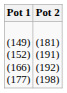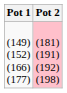(149) (152) (166) (177) | Pot 2: no background -> pink background
